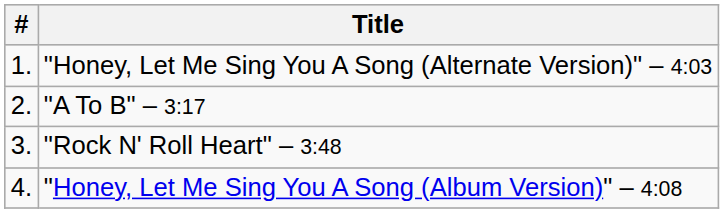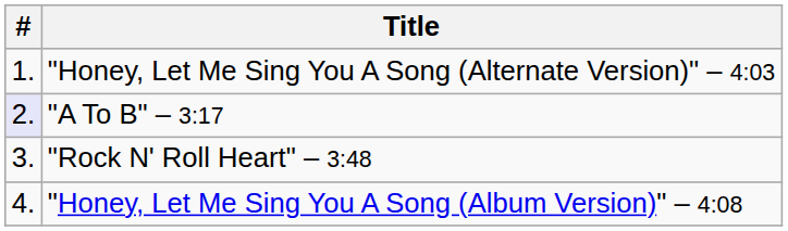"A To B" – 3:17 | #: no background -> lavender background
